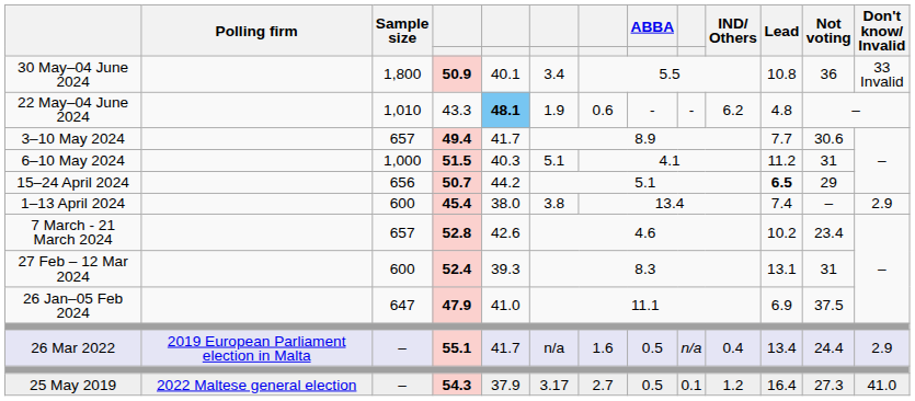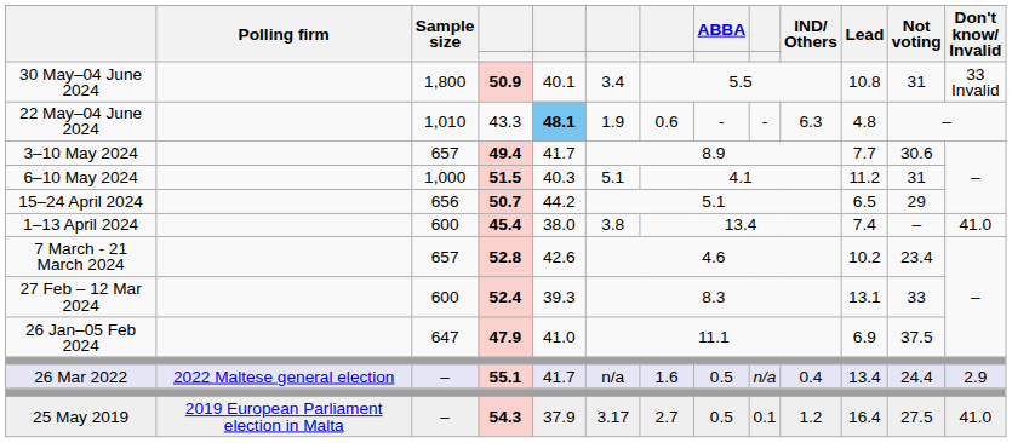30 May–04 June 2024 | Not voting: 36 -> 31
22 May–04 June 2024 | IND/ Others: 6.2 -> 6.3
15–24 April 2024 | Lead: bold -> normal
1–13 April 2024 | Don't know/ Invalid: 2.9 -> 41.0
27 Feb – 12 Mar 2024 | Not voting: 31 -> 33
26 Mar 2022 | Polling firm: 2019 European Parliament election in Malta -> 2022 Maltese general election
25 May 2019 | Polling firm: 2022 Maltese general election -> 2019 European Parliament election in Malta
25 May 2019 | Not voting: 27.3 -> 27.5
